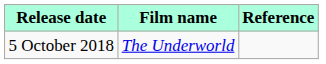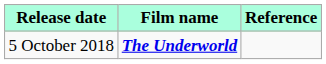5 October 2018 | Film name: normal -> bold
